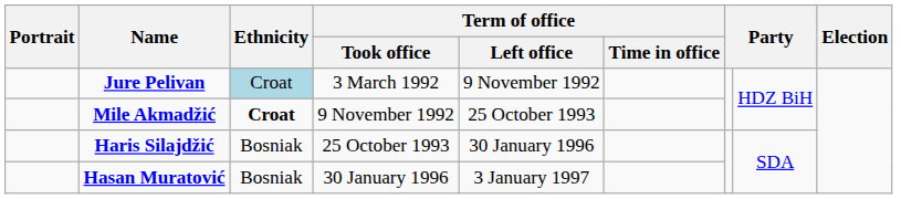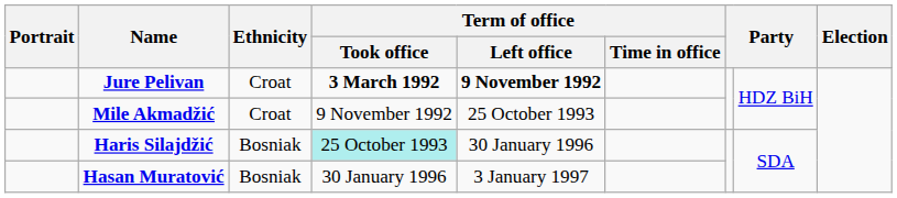Jure Pelivan | Ethnicity: lightblue background -> no background
Jure Pelivan | Term of office / Took office: normal -> bold
Jure Pelivan | Term of office / Left office: normal -> bold
Mile Akmadžić | Ethnicity: bold -> normal
Haris Silajdžić | Term of office / Took office: no background -> paleturquoise background
